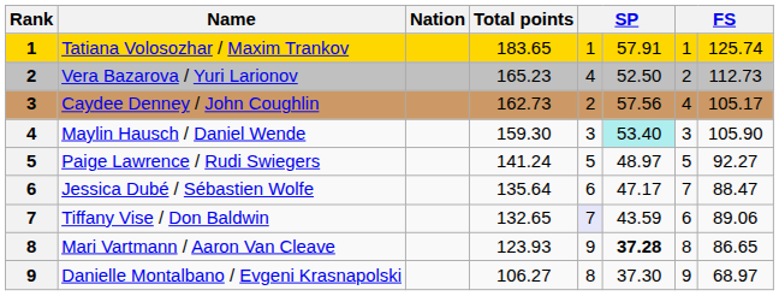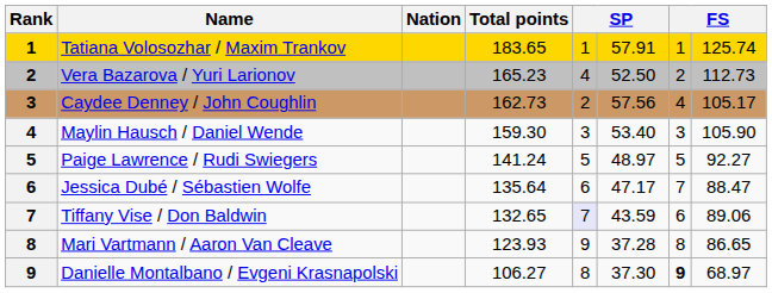Maylin Hausch / Daniel Wende | column 6: paleturquoise background -> no background
Mari Vartmann / Aaron Van Cleave | column 6: bold -> normal
Danielle Montalbano / Evgeni Krasnapolski | column 7: normal -> bold
